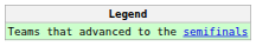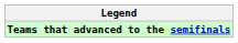row 2 | column 1: normal -> bold
